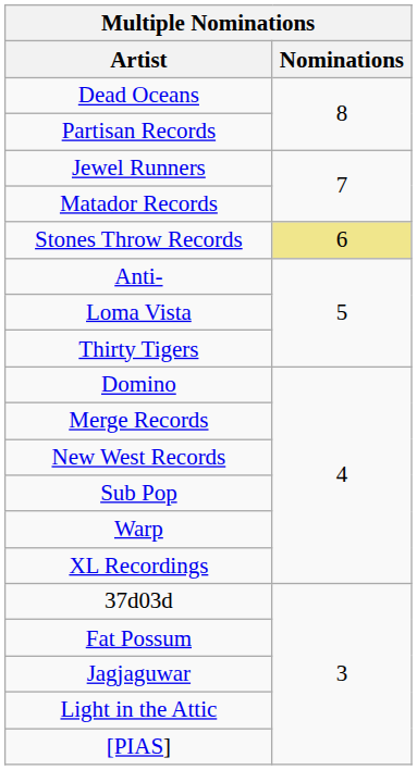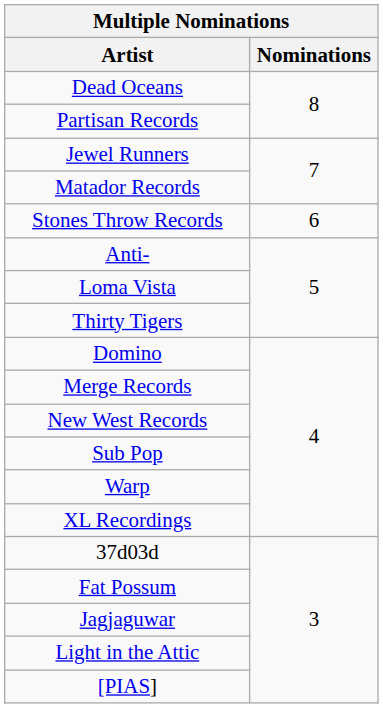Stones Throw Records | Nominations: khaki background -> no background
